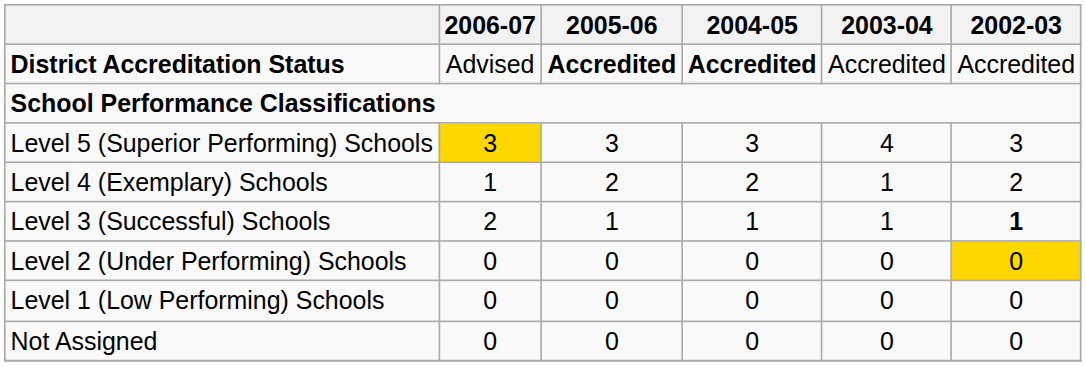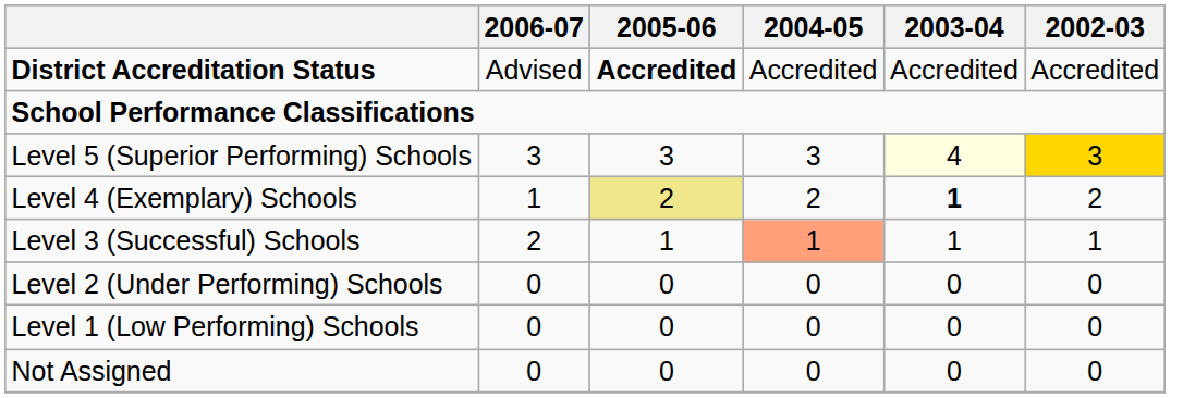District Accreditation Status | 2004-05: bold -> normal
Level 5 (Superior Performing) Schools | 2006-07: gold background -> no background
Level 5 (Superior Performing) Schools | 2003-04: no background -> lightyellow background
Level 5 (Superior Performing) Schools | 2002-03: no background -> gold background
Level 4 (Exemplary) Schools | 2005-06: no background -> khaki background
Level 4 (Exemplary) Schools | 2003-04: normal -> bold
Level 3 (Successful) Schools | 2004-05: no background -> lightsalmon background
Level 3 (Successful) Schools | 2002-03: bold -> normal
Level 2 (Under Performing) Schools | 2002-03: gold background -> no background
